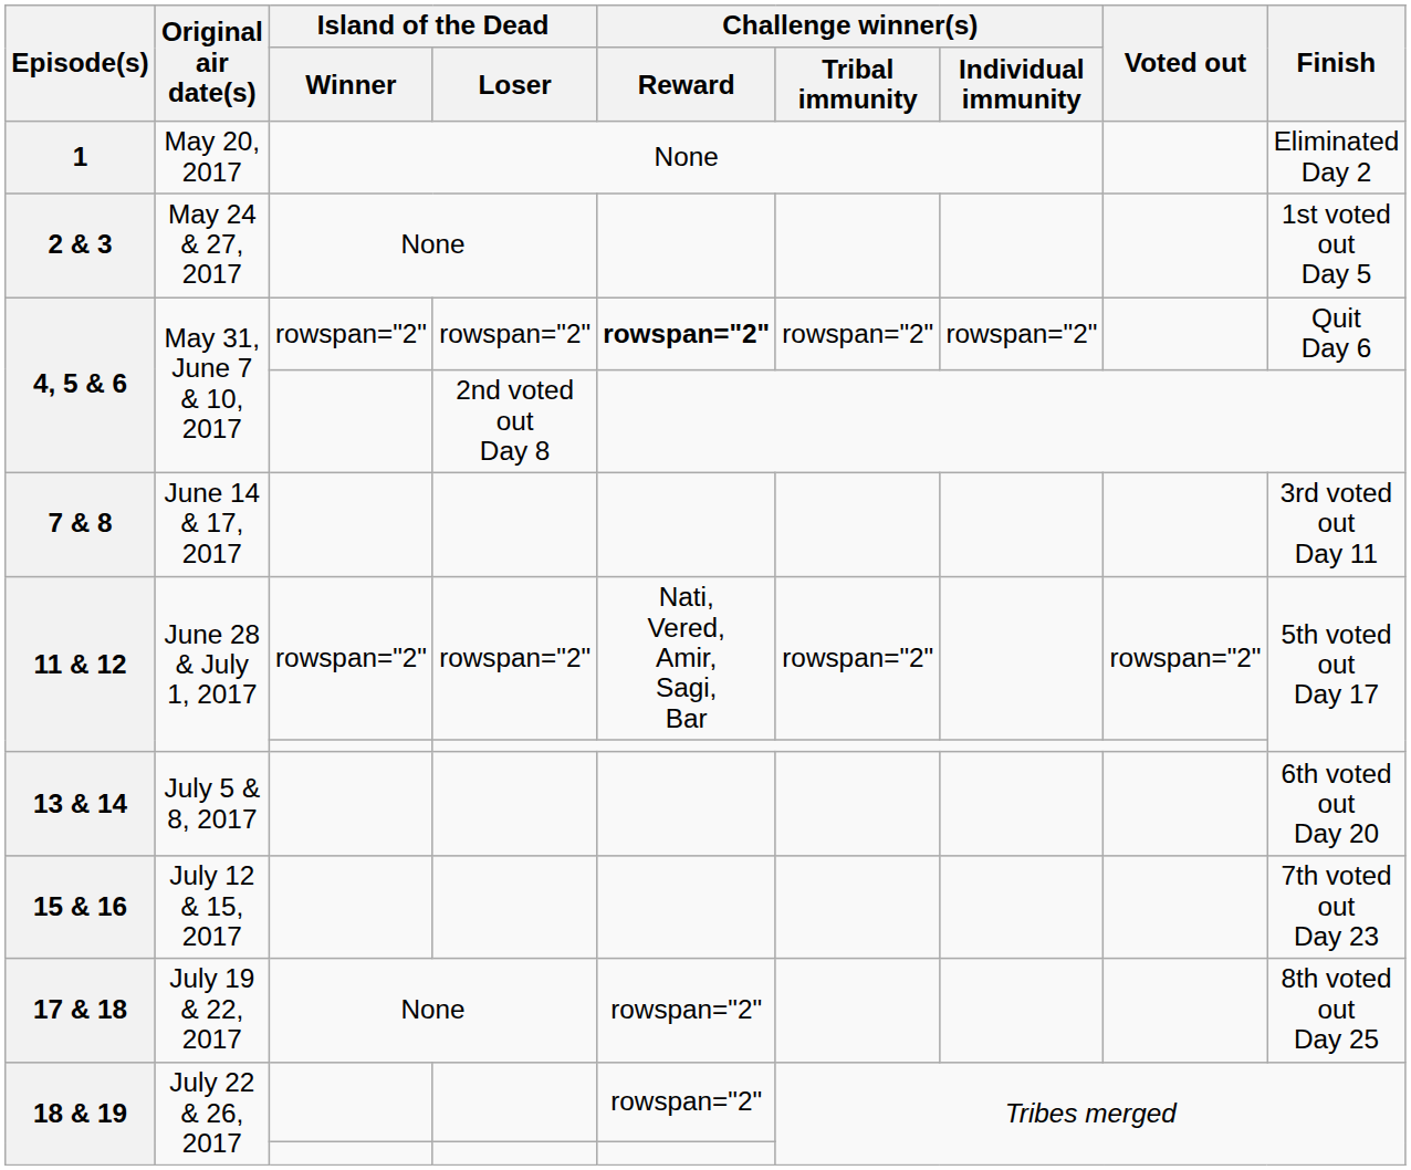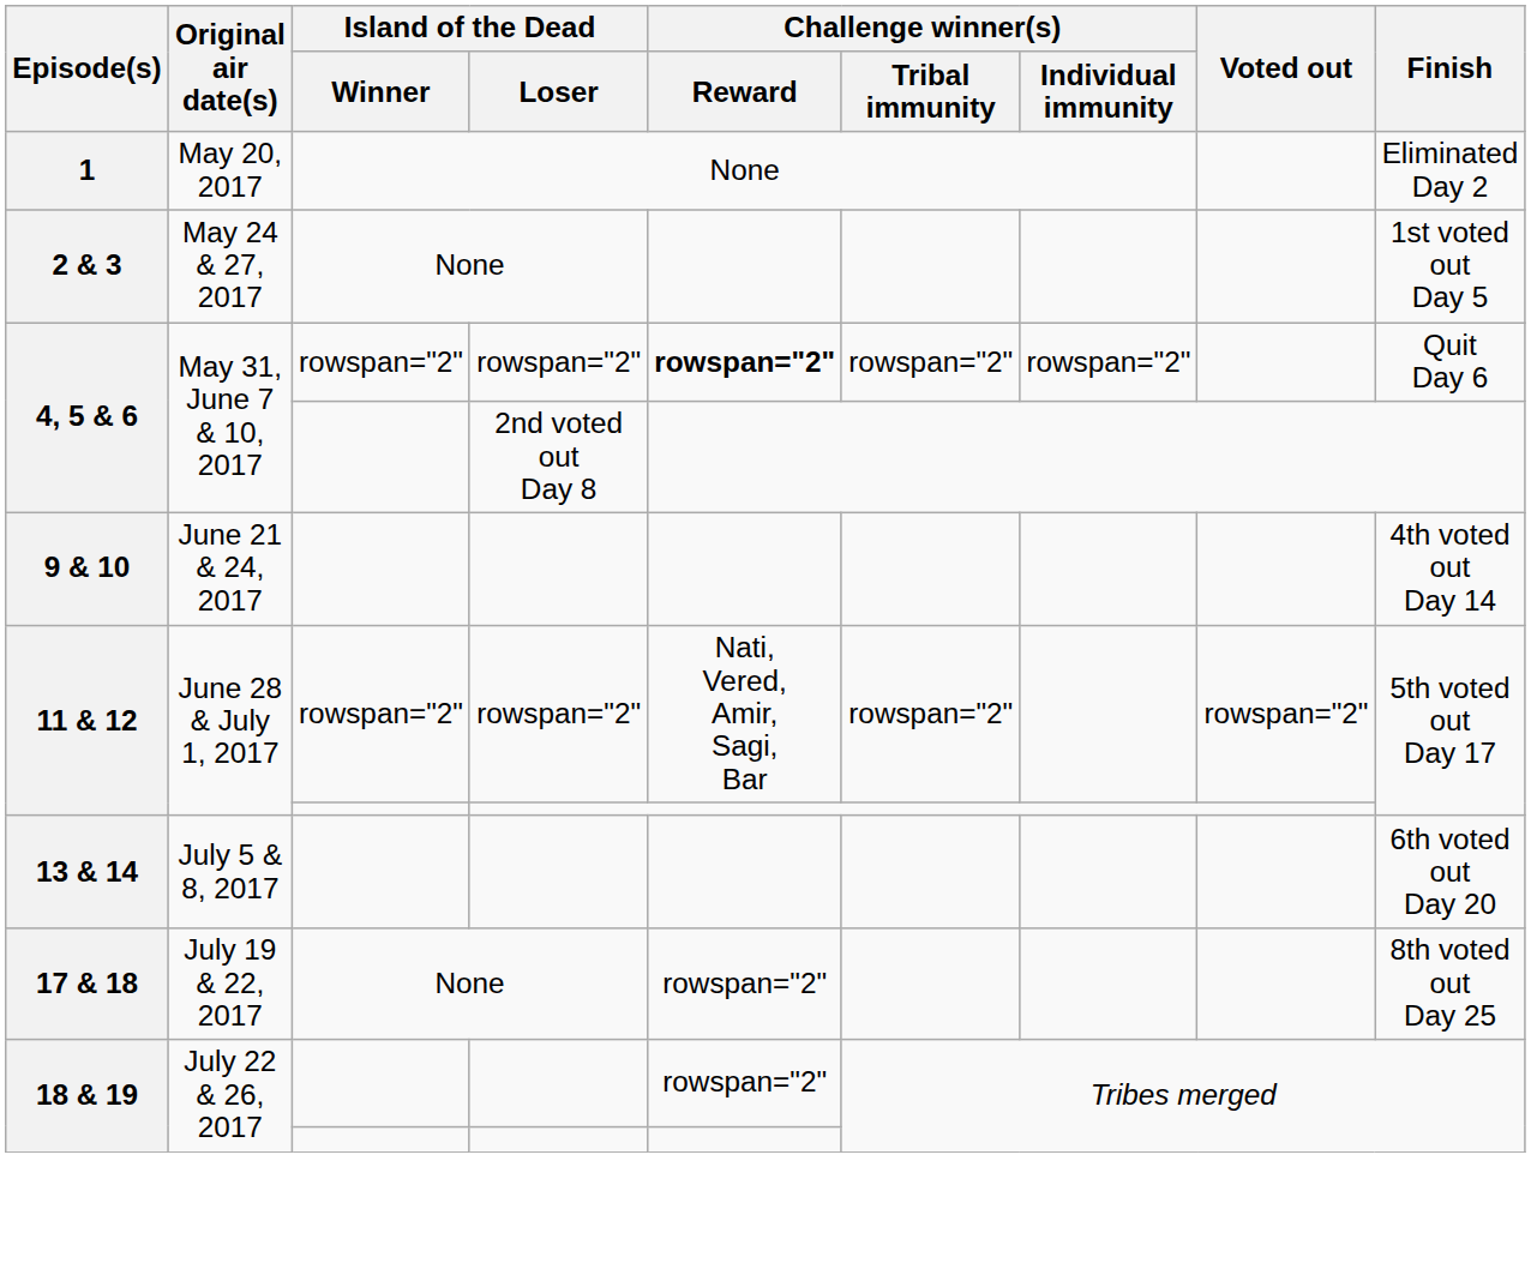- row: 7 & 8 | June 14 & 17, 2017 | 3rd voted out Day 11
+ row: 9 & 10 | June 21 & 24, 2017 | 4th voted out Day 14
- row: 15 & 16 | July 12 & 15, 2017 | 7th voted out Day 23
